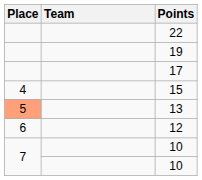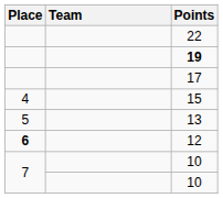19 | Points: normal -> bold
13 | Place: lightsalmon background -> no background
12 | Place: normal -> bold
